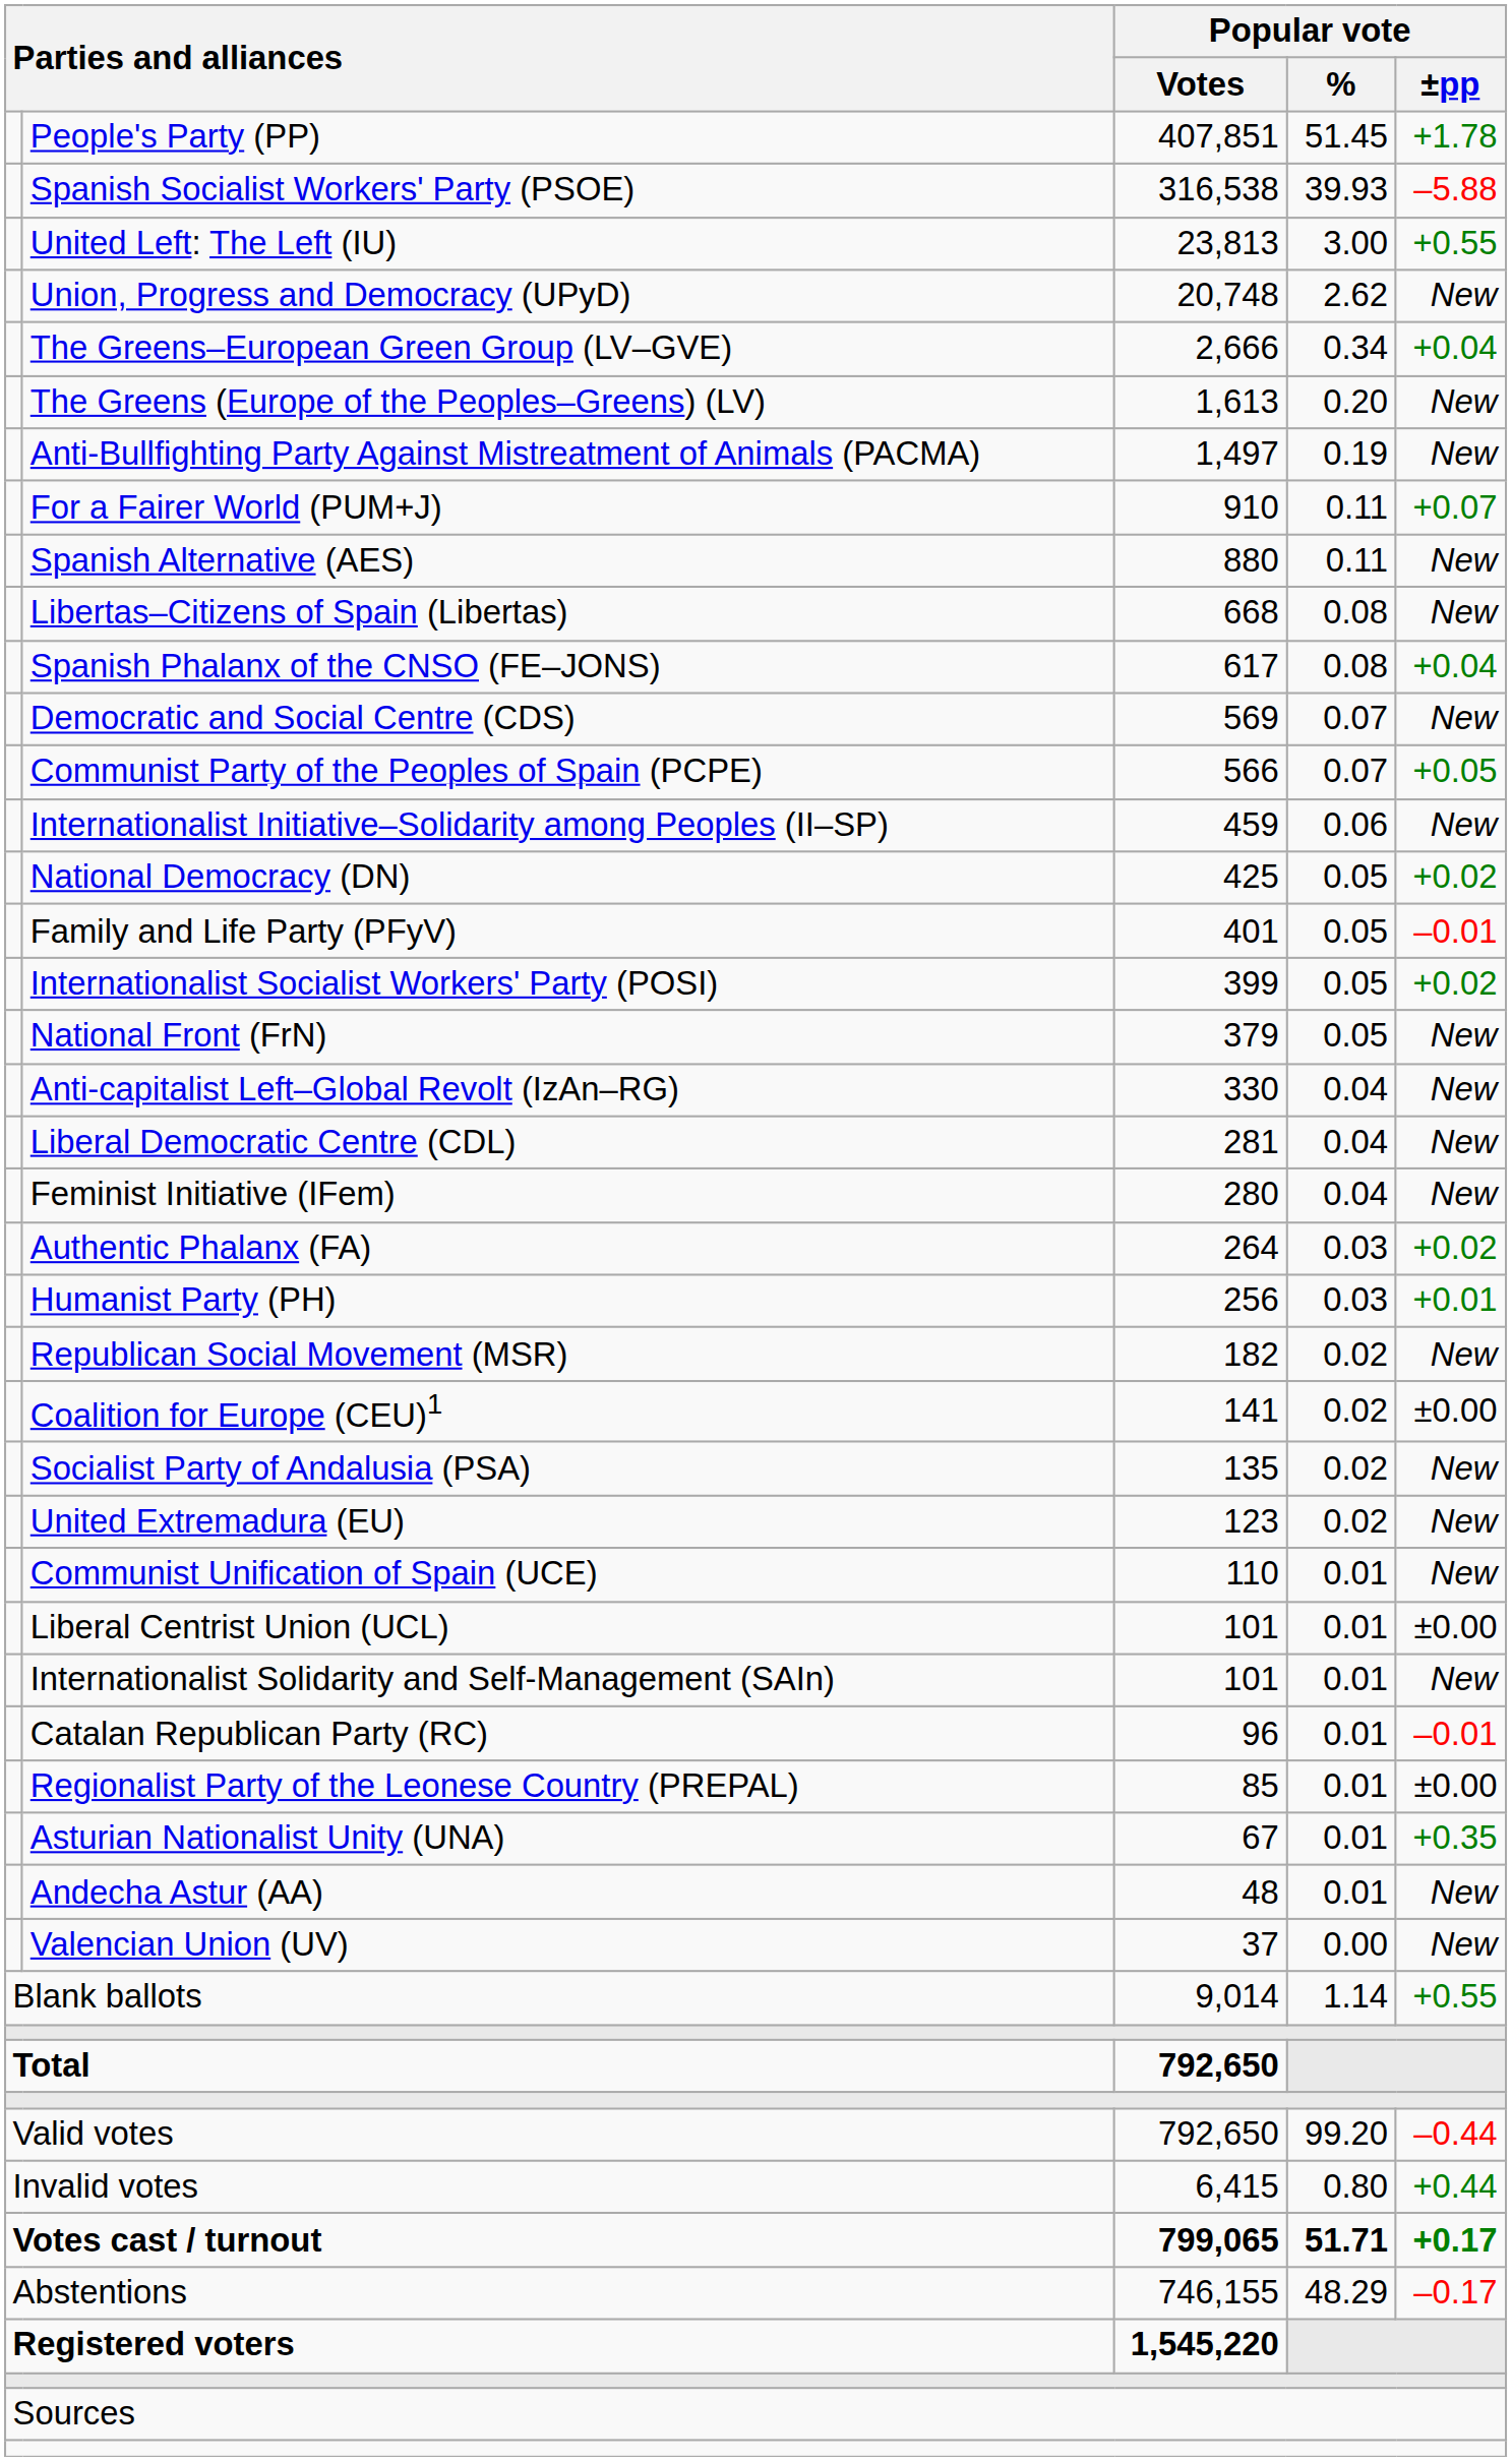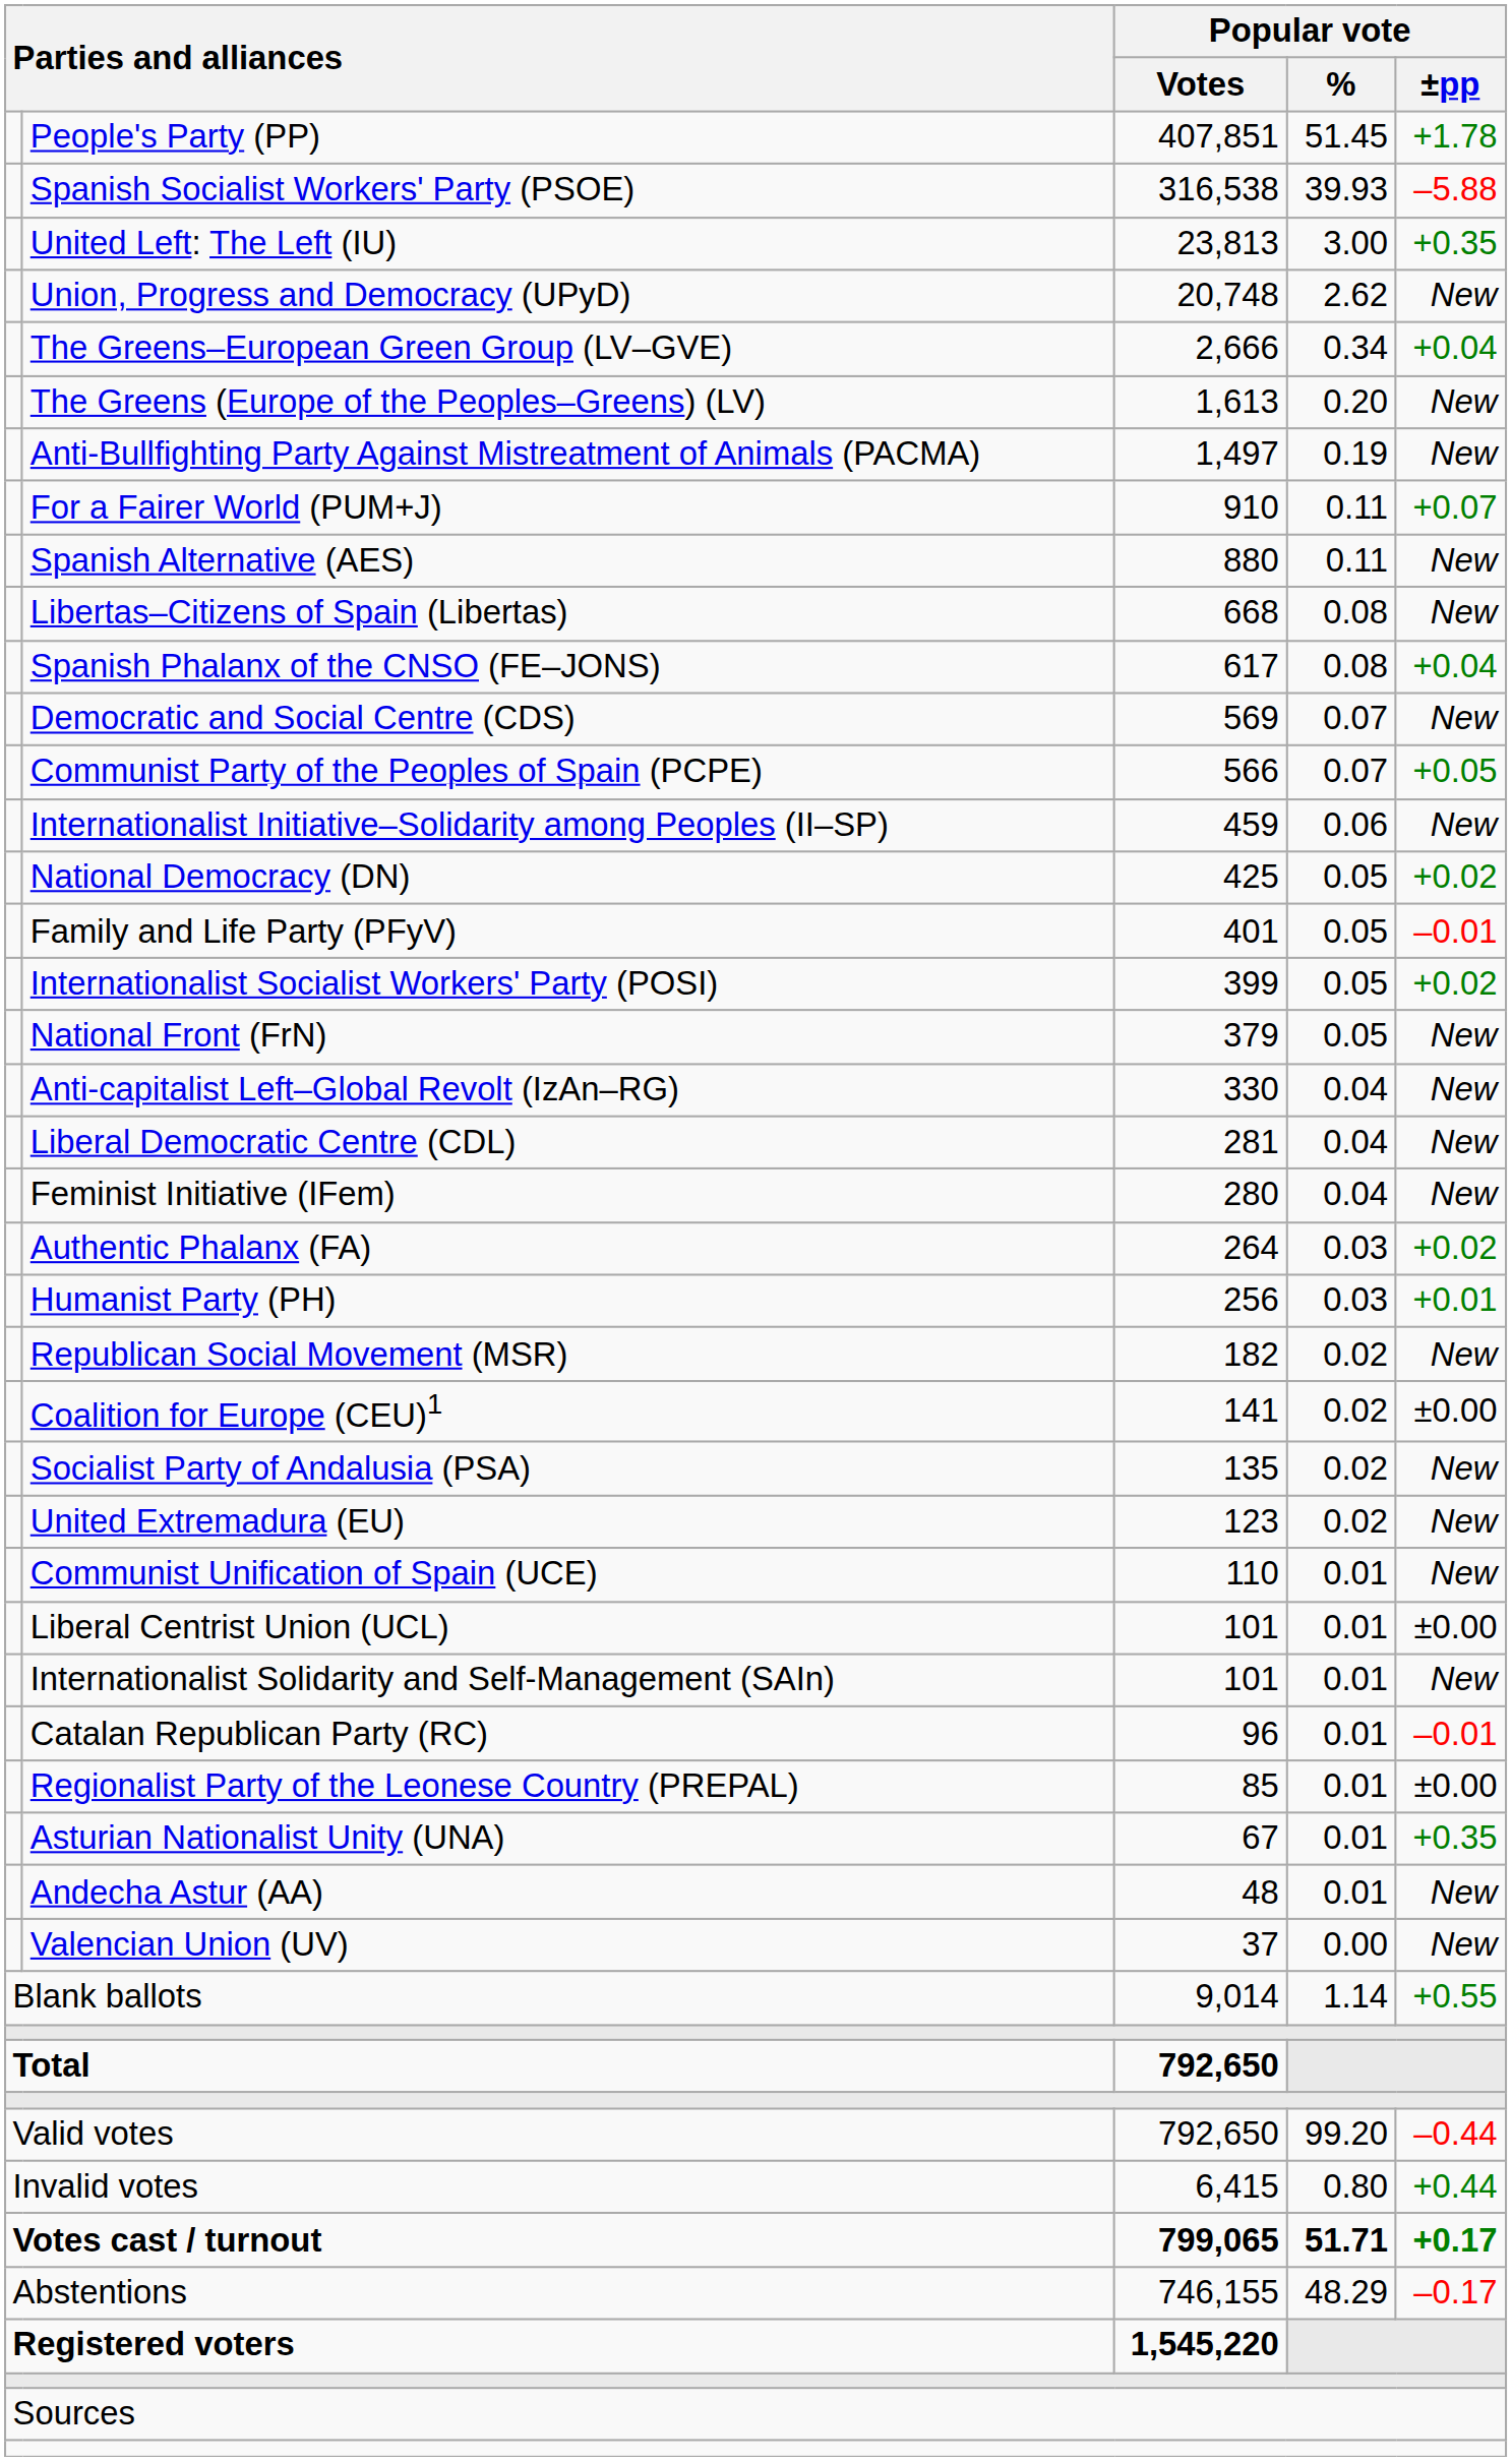United Left: The Left (IU) | Popular vote / ±pp: +0.55 -> +0.35
